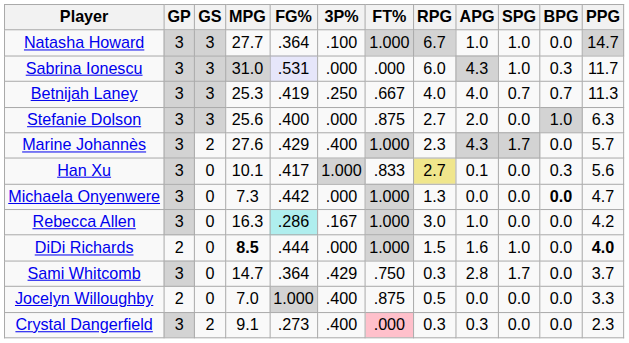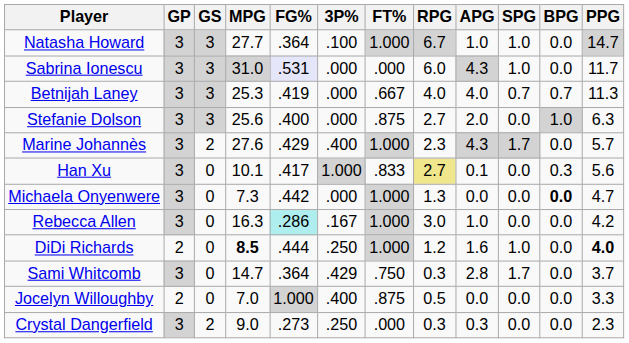Sabrina Ionescu | BPG: 0.3 -> 0.0
Betnijah Laney | 3P%: .250 -> .000
DiDi Richards | 3P%: .000 -> .250
DiDi Richards | RPG: 1.5 -> 1.2
Crystal Dangerfield | MPG: 9.1 -> 9.0
Crystal Dangerfield | 3P%: .400 -> .250
Crystal Dangerfield | FT%: pink background -> no background
